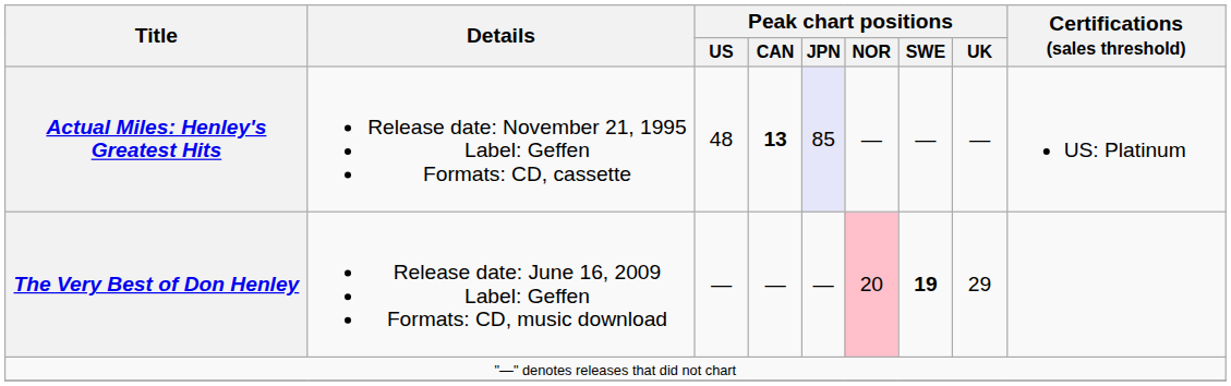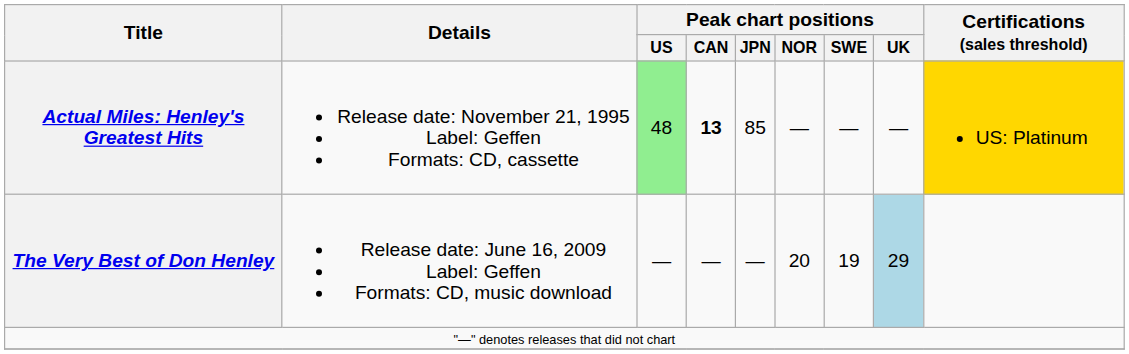Actual Miles: Henley's Greatest Hits | Peak chart positions / US: no background -> lightgreen background
Actual Miles: Henley's Greatest Hits | Peak chart positions / JPN: lavender background -> no background
Actual Miles: Henley's Greatest Hits | Certifications (sales threshold): no background -> gold background
The Very Best of Don Henley | Peak chart positions / NOR: pink background -> no background
The Very Best of Don Henley | Peak chart positions / SWE: bold -> normal
The Very Best of Don Henley | Peak chart positions / UK: no background -> lightblue background
